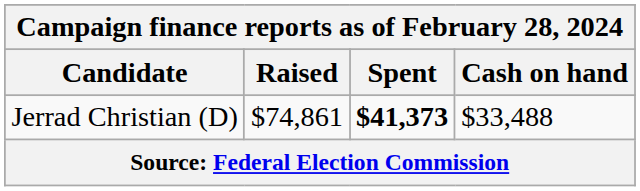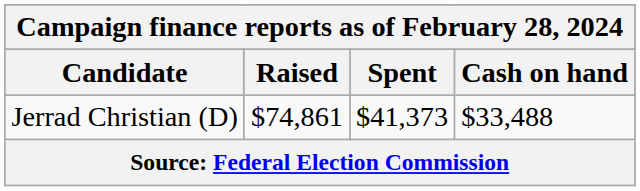Jerrad Christian (D) | Spent: bold -> normal
